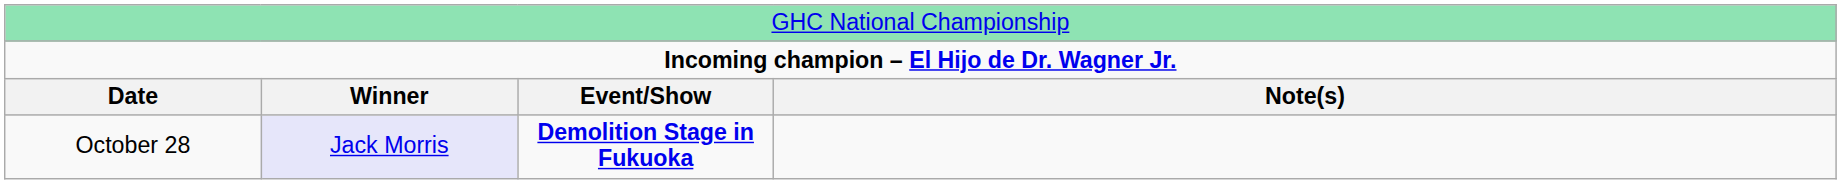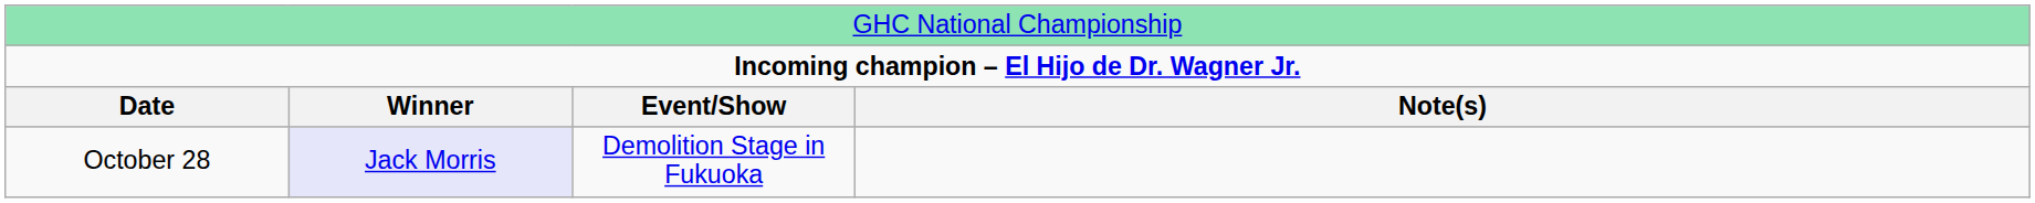October 28 | column 3: bold -> normal
